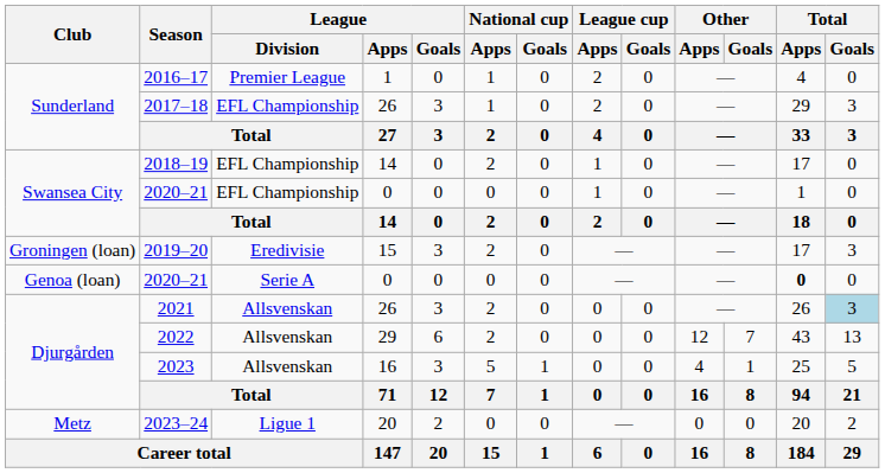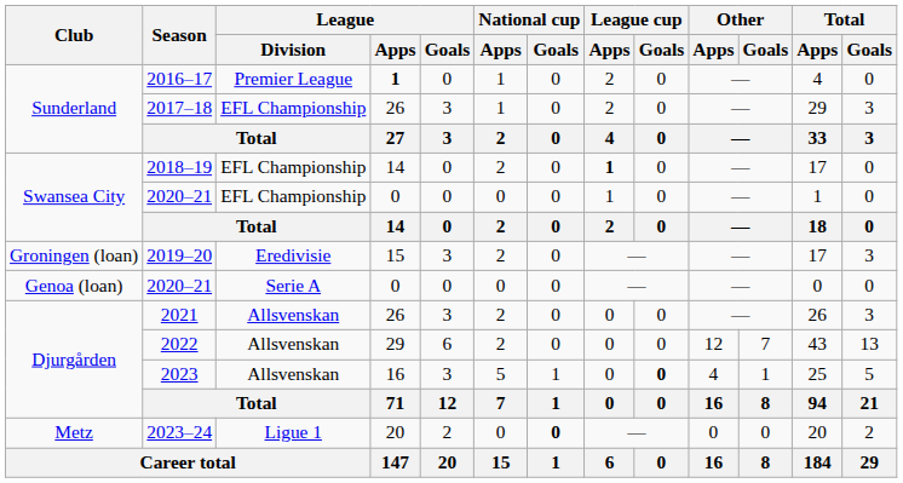2016–17 | League / Apps: normal -> bold
2018–19 | League cup / Apps: normal -> bold
Genoa (loan) / 2020–21 | Total / Apps: bold -> normal
2021 | Total / Goals: lightblue background -> no background
2023 | League cup / Goals: normal -> bold
2023–24 | National cup / Goals: normal -> bold
